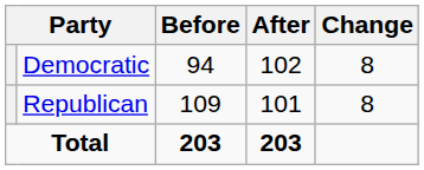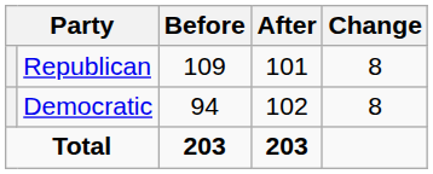rows swapped: Democratic <-> Republican
